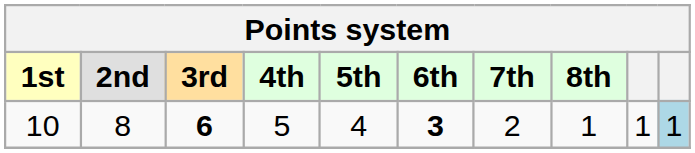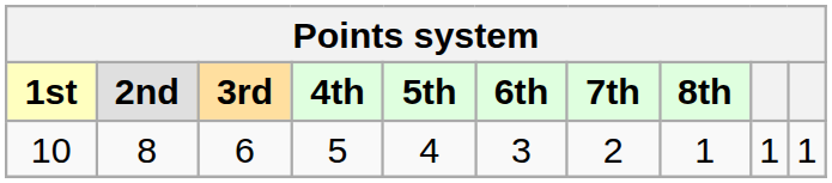10 | 3rd: bold -> normal
10 | 6th: bold -> normal
10 | column 10: lightblue background -> no background
